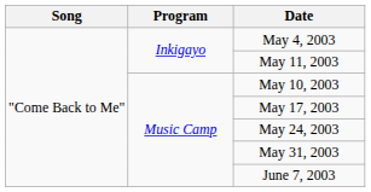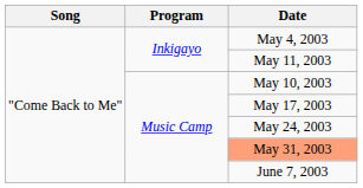May 31, 2003 | Date: no background -> lightsalmon background
